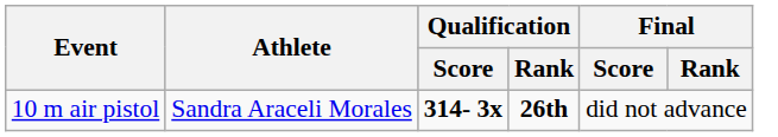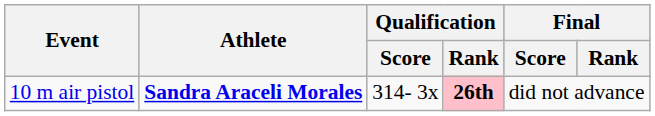10 m air pistol | Athlete: normal -> bold
10 m air pistol | Qualification / Score: bold -> normal
10 m air pistol | Qualification / Rank: no background -> pink background
